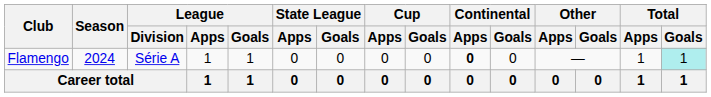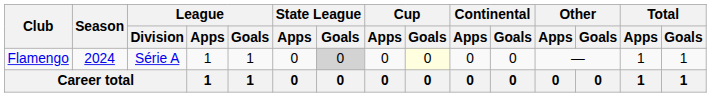Flamengo | State League / Goals: no background -> lightgrey background
Flamengo | Cup / Goals: no background -> lightyellow background
Flamengo | Continental / Apps: bold -> normal
Flamengo | Total / Goals: paleturquoise background -> no background
